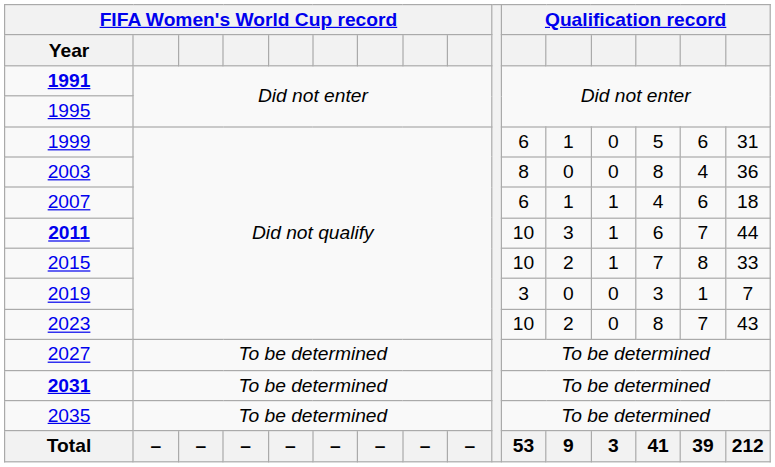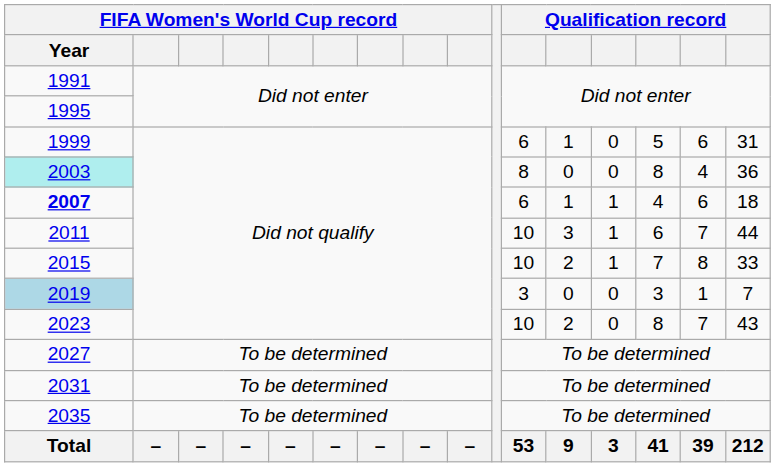1991 | FIFA Women's World Cup record / Year: bold -> normal
2003 | FIFA Women's World Cup record / Year: no background -> paleturquoise background
2007 | FIFA Women's World Cup record / Year: normal -> bold
2011 | FIFA Women's World Cup record / Year: bold -> normal
2019 | FIFA Women's World Cup record / Year: no background -> lightblue background
2031 | FIFA Women's World Cup record / Year: bold -> normal
